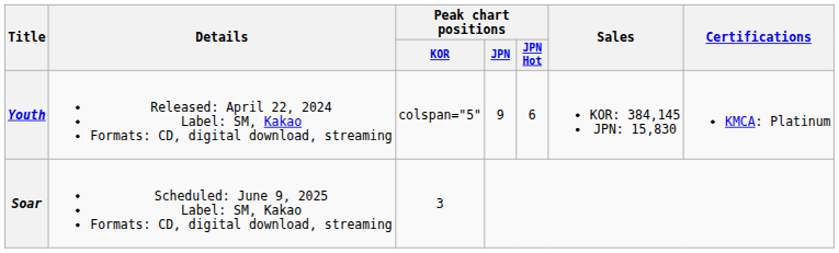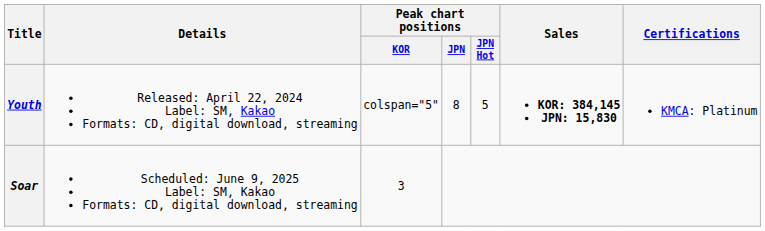Youth | Peak chart positions / JPN: 9 -> 8
Youth | Peak chart positions / JPN Hot: 6 -> 5
Youth | Sales: normal -> bold
